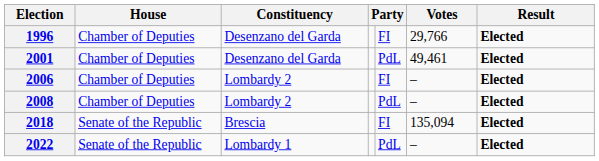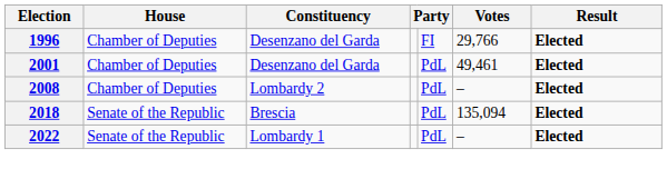- row: 2006 | Chamber of Deputies | Lombardy 2 | FI | – | Elected
2018 | column 5: FI -> PdL
